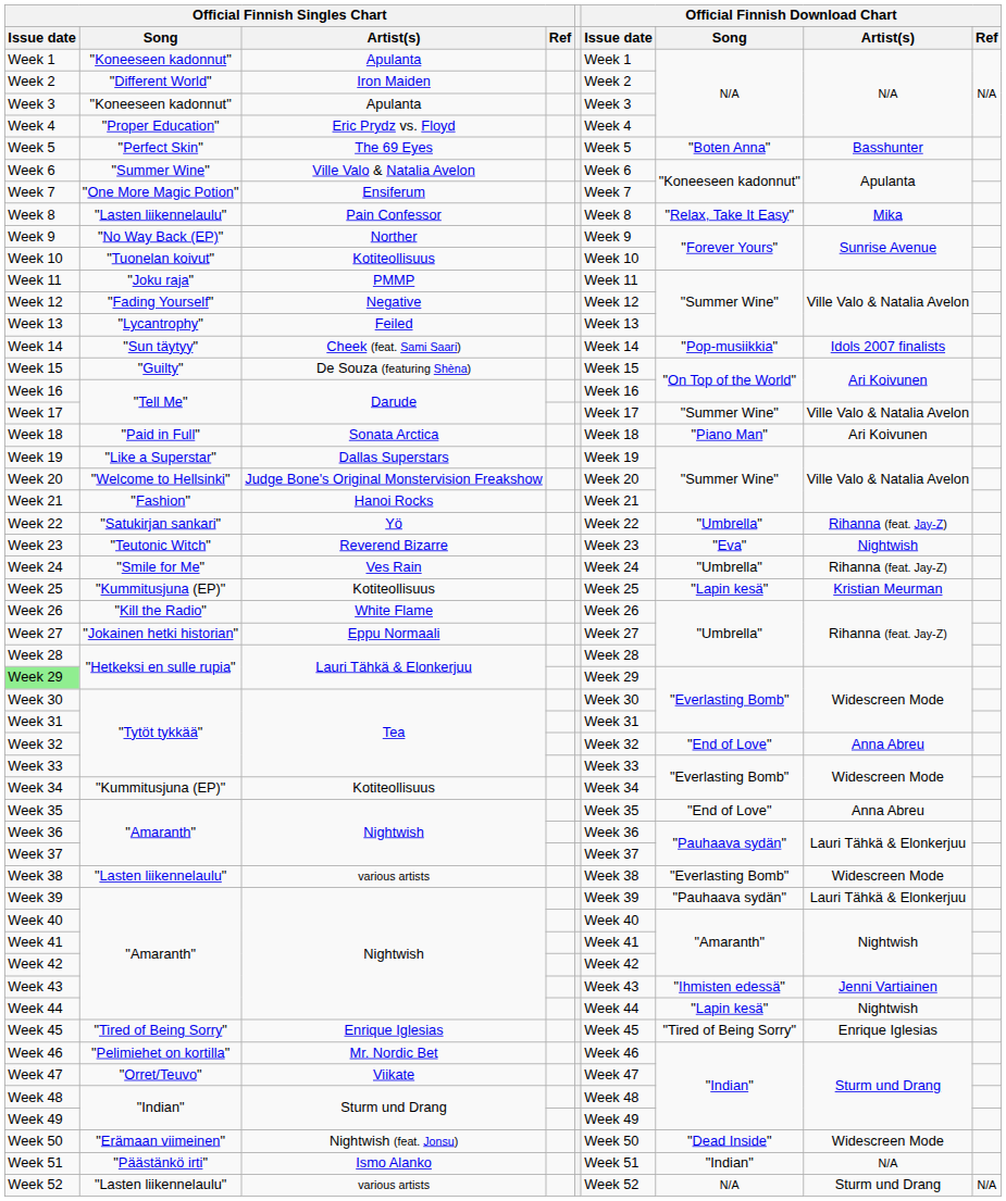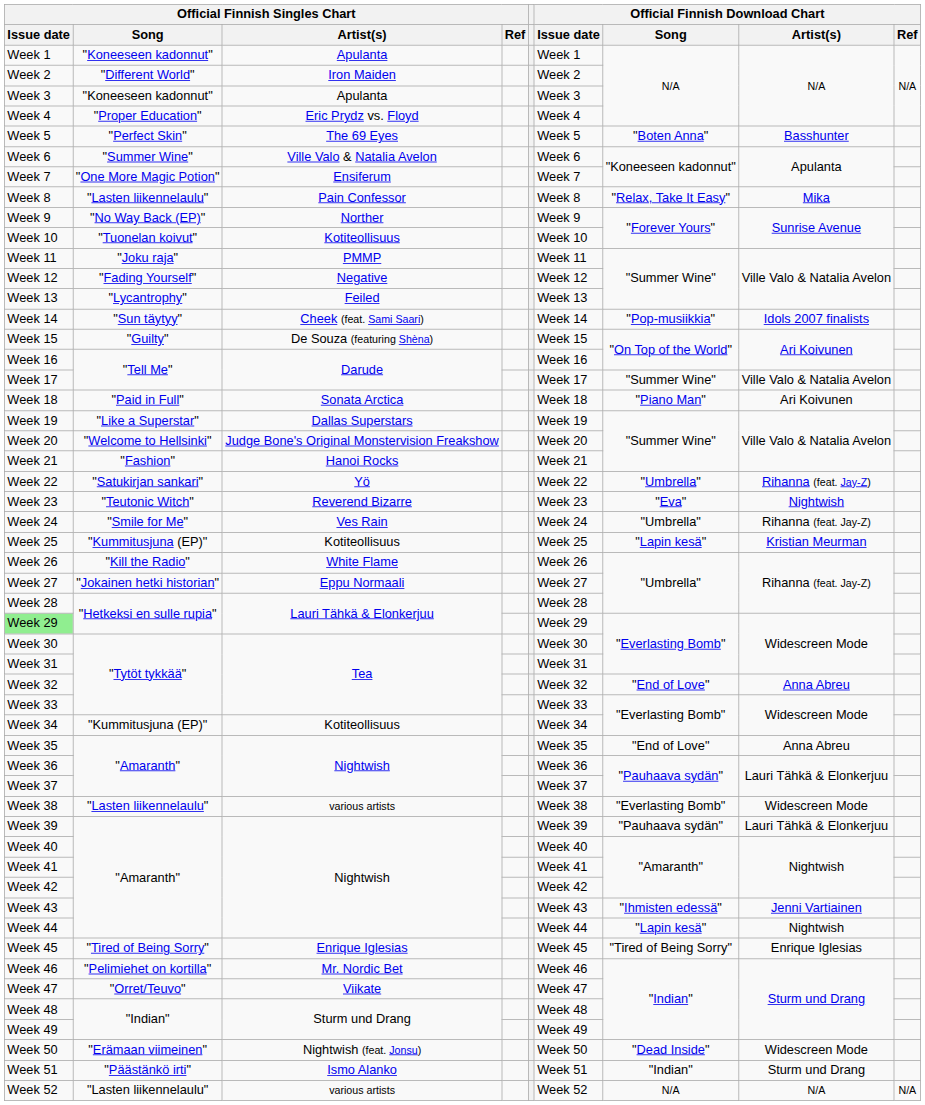row 53 | Official Finnish Download Chart / Artist(s): N/A -> Sturm und Drang
row 54 | Official Finnish Download Chart / Artist(s): Sturm und Drang -> N/A
